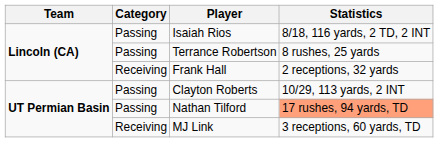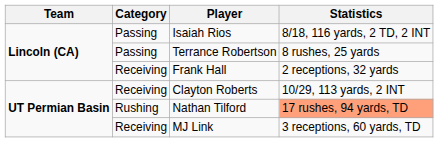Clayton Roberts | Category: Passing -> Receiving
Nathan Tilford | Category: Passing -> Rushing
